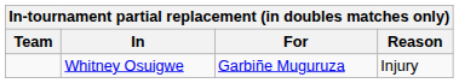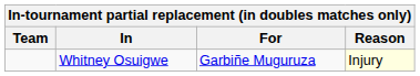Whitney Osuigwe | Reason: no background -> lightyellow background
